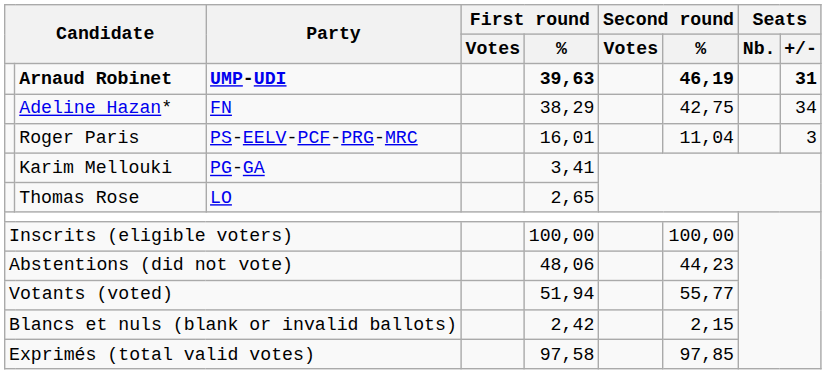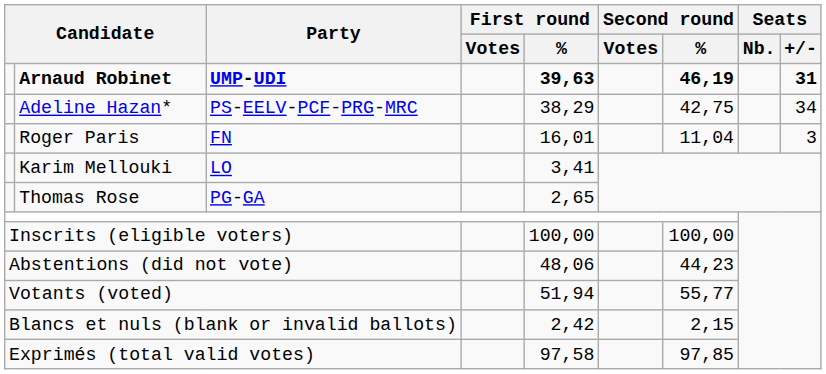Adeline Hazan* | Party: FN -> PS-EELV-PCF-PRG-MRC
Roger Paris | Party: PS-EELV-PCF-PRG-MRC -> FN
Karim Mellouki | Party: PG-GA -> LO
Thomas Rose | Party: LO -> PG-GA
